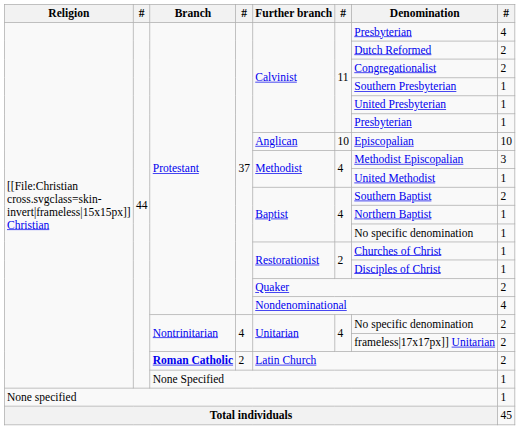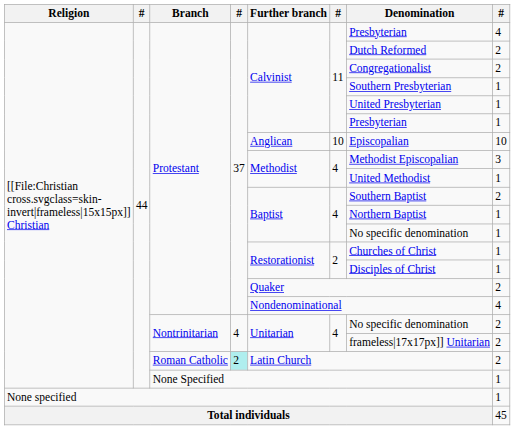Roman Catholic | Branch: bold -> normal
Roman Catholic | column 4: no background -> paleturquoise background
